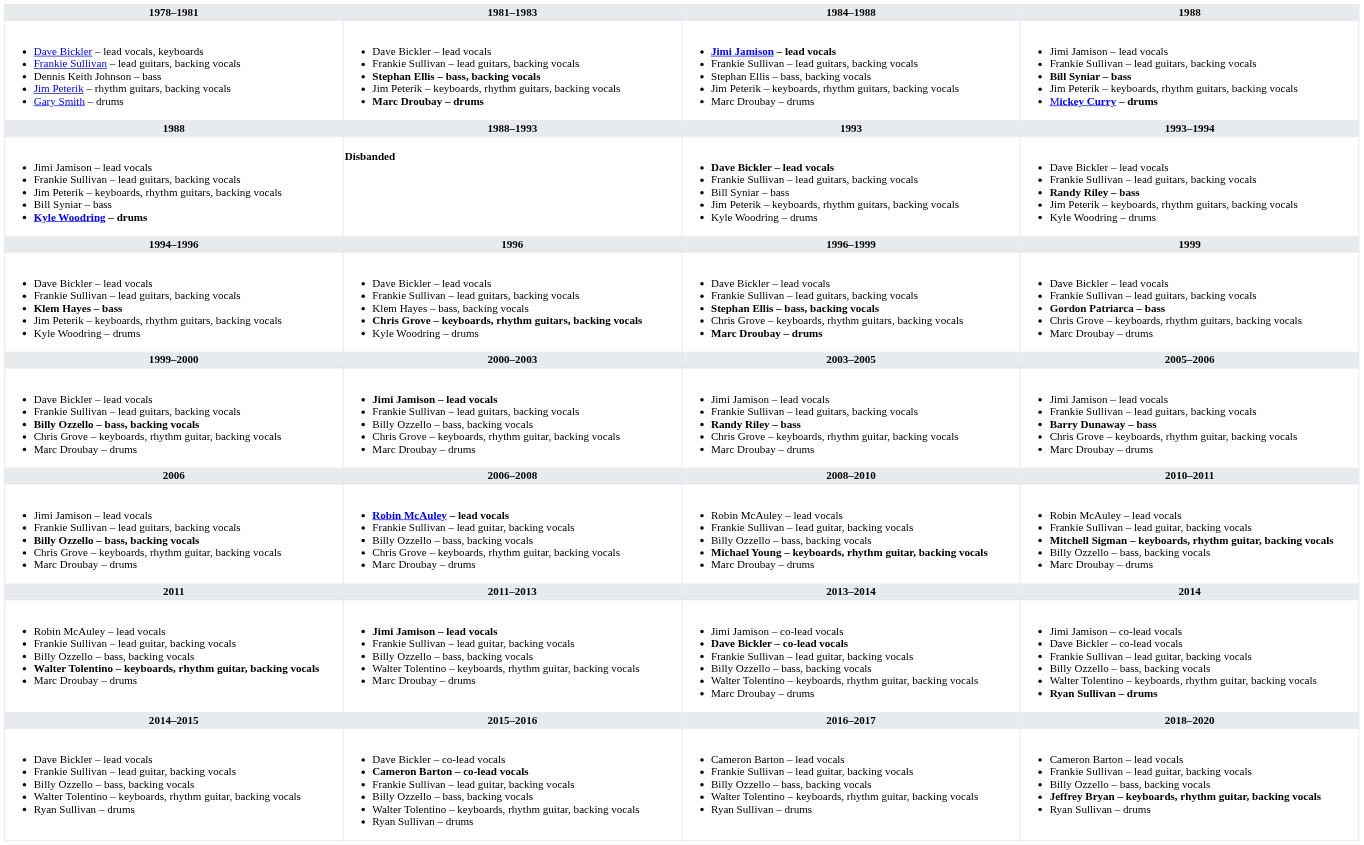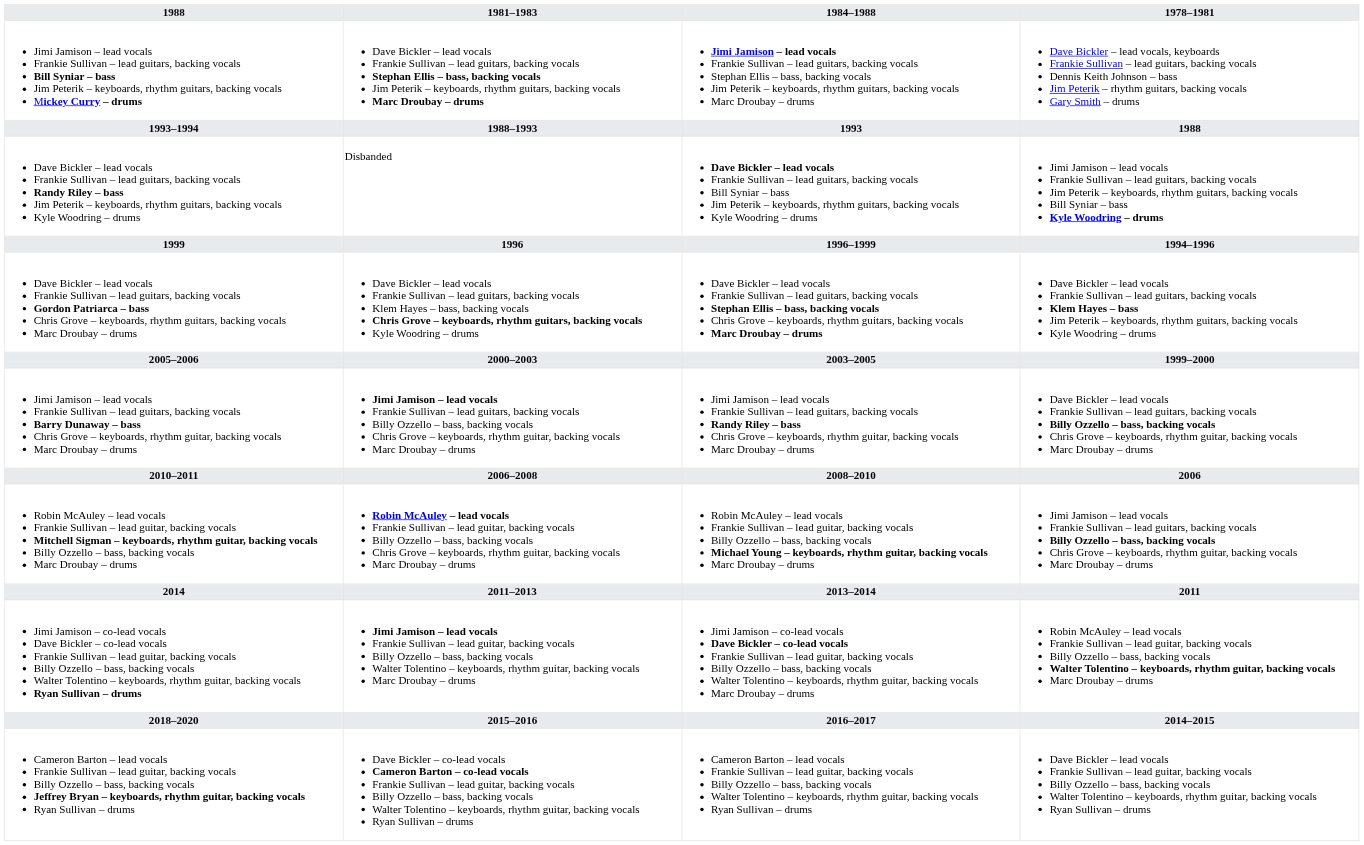columns swapped: 1978–1981 <-> 1988
row 4 | 1981–1983: bold -> normal
